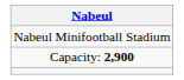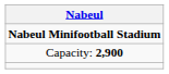row 2 | column 1: normal -> bold
